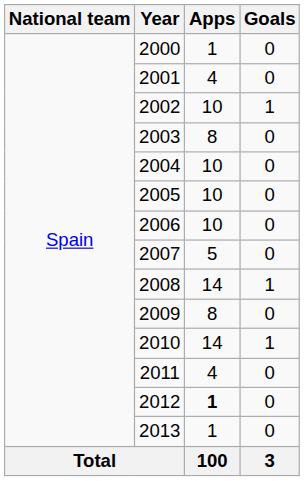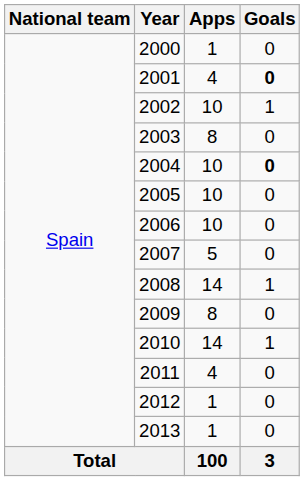2001 | Goals: normal -> bold
2004 | Goals: normal -> bold
2012 | Apps: bold -> normal
